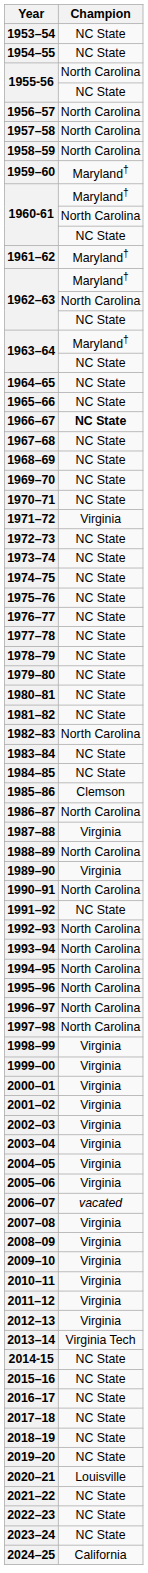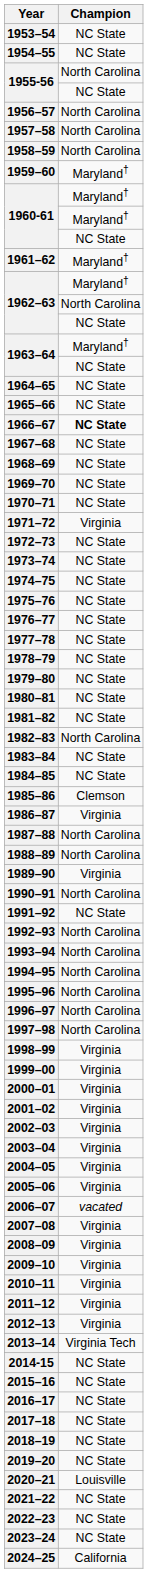row 11 | Champion: North Carolina -> Maryland†
row 41 | Champion: North Carolina -> Virginia
row 42 | Champion: Virginia -> North Carolina
